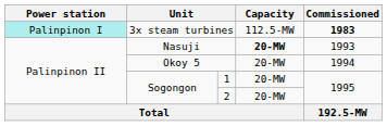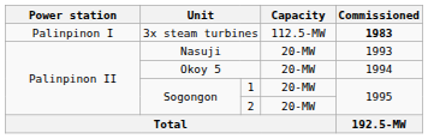3x steam turbines | Power station: paleturquoise background -> no background
Nasuji | Capacity: bold -> normal
